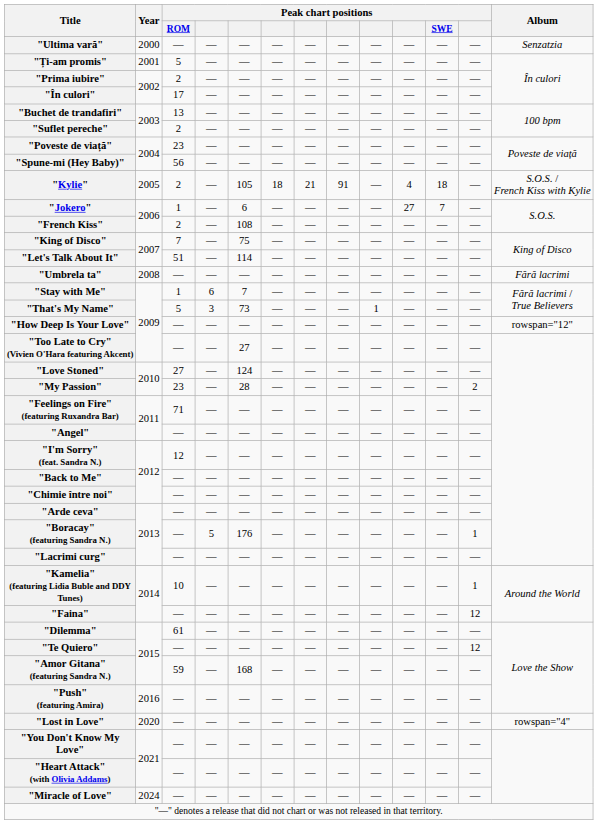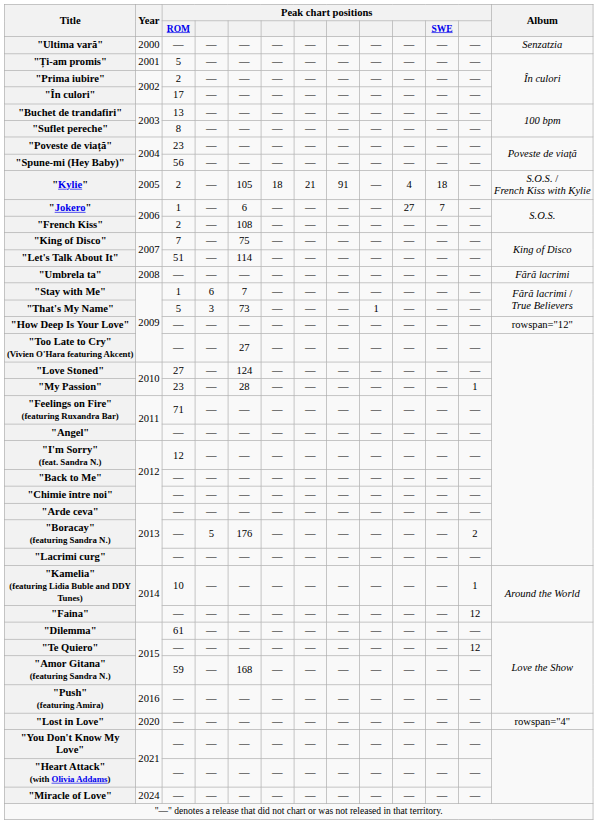"Suflet pereche" | Peak chart positions / ROM: 2 -> 8
"My Passion" | column 12: 2 -> 1
"Boracay" (featuring Sandra N.) | column 12: 1 -> 2
